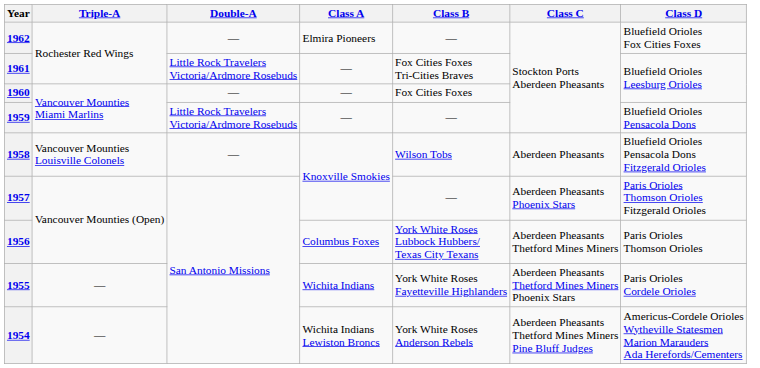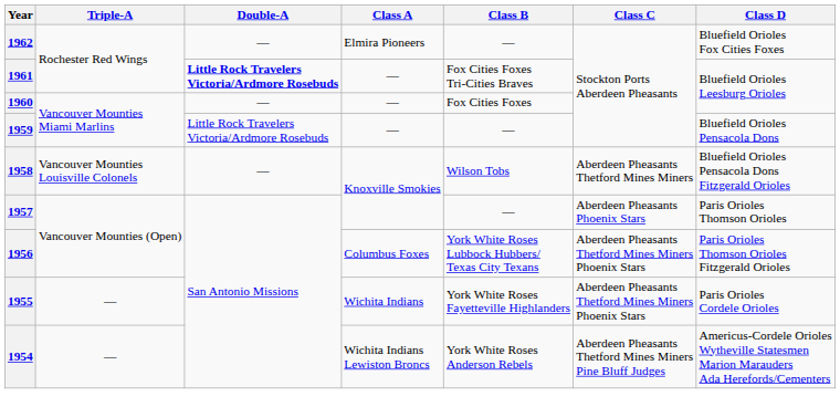1961 | Double-A: normal -> bold
1958 | Class C: Aberdeen Pheasants -> Aberdeen Pheasants Thetford Mines Miners
1957 | Class D: Paris Orioles Thomson Orioles Fitzgerald Orioles -> Paris Orioles Thomson Orioles
1956 | Class C: Aberdeen Pheasants Thetford Mines Miners -> Aberdeen Pheasants Thetford Mines Miners Phoenix Stars
1956 | Class D: Paris Orioles Thomson Orioles -> Paris Orioles Thomson Orioles Fitzgerald Orioles
